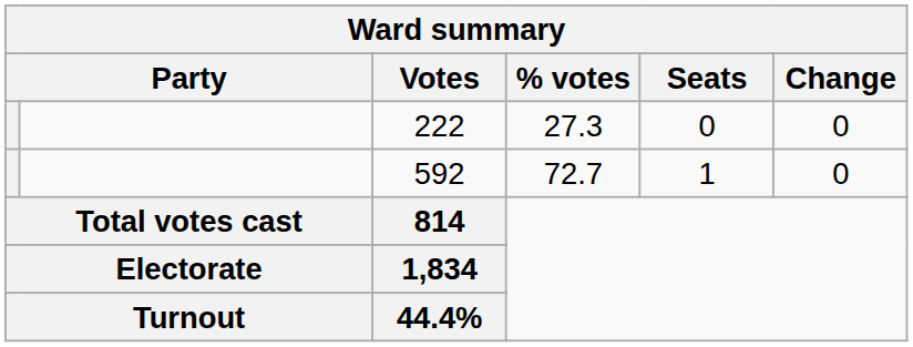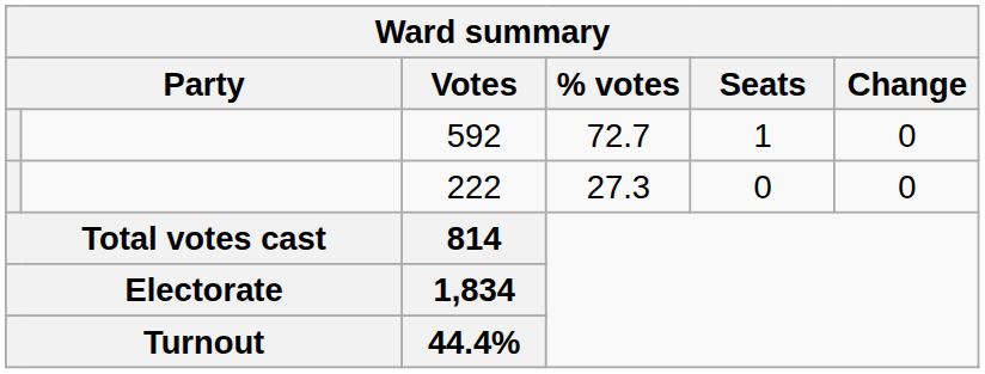rows swapped: 592 <-> 222
